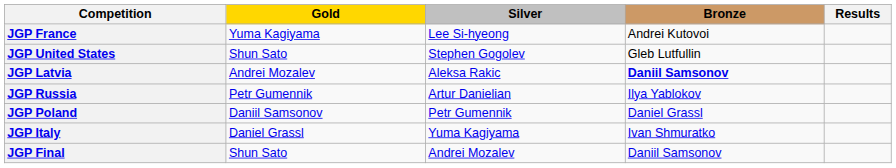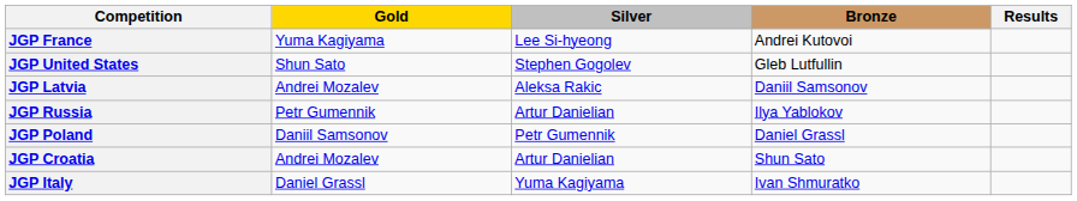JGP Latvia | Bronze: bold -> normal
+ row: JGP Croatia | Andrei Mozalev | Artur Danielian | Shun Sato
- row: JGP Final | Shun Sato | Andrei Mozalev | Daniil Samsonov
